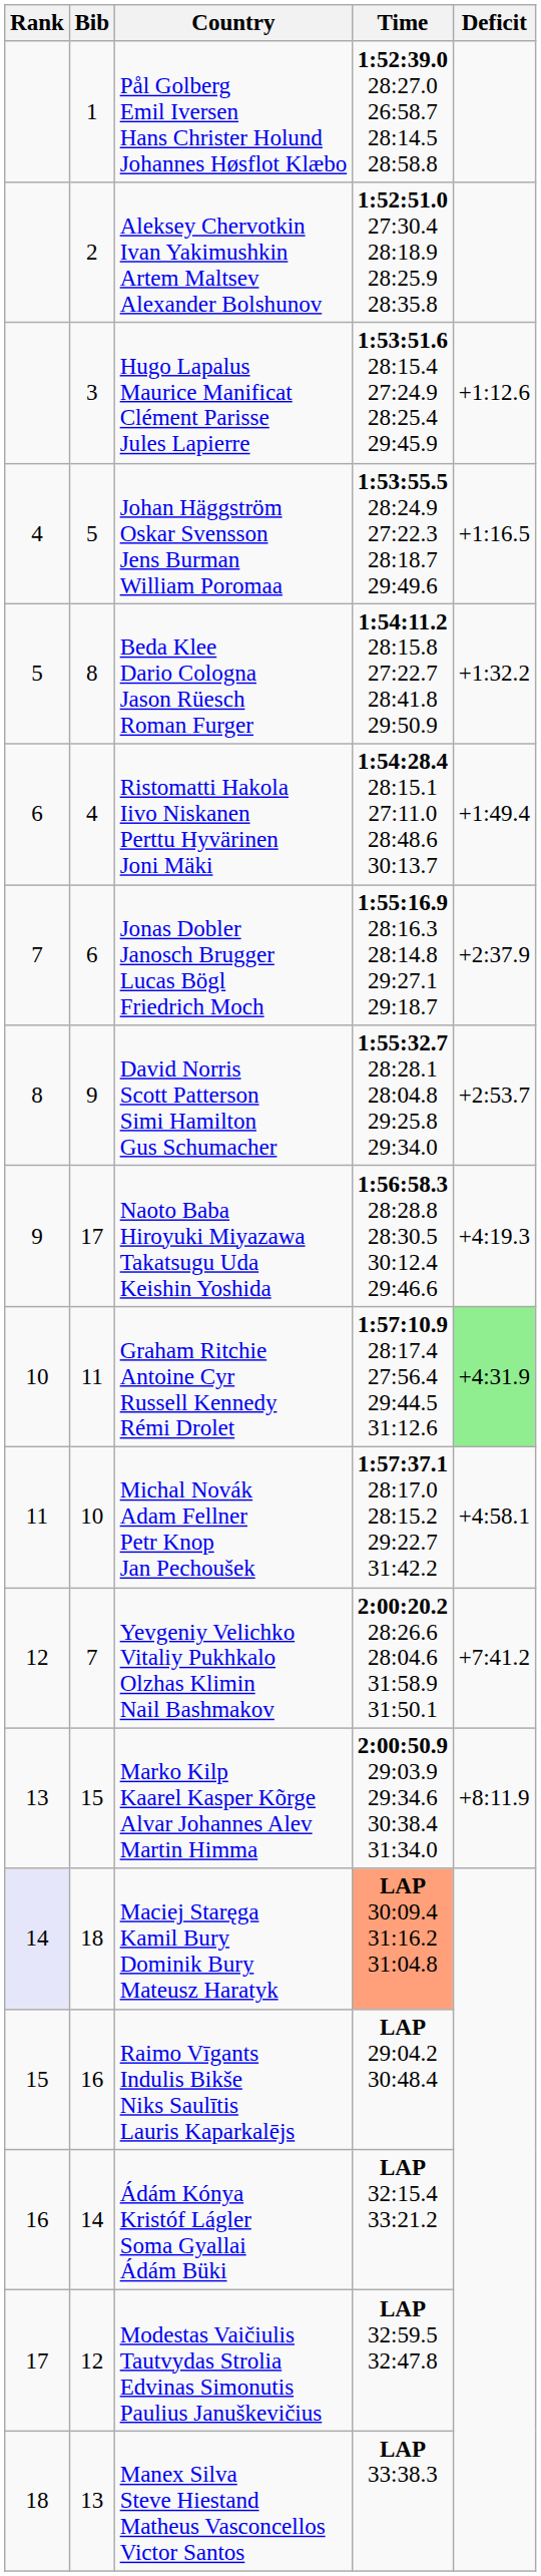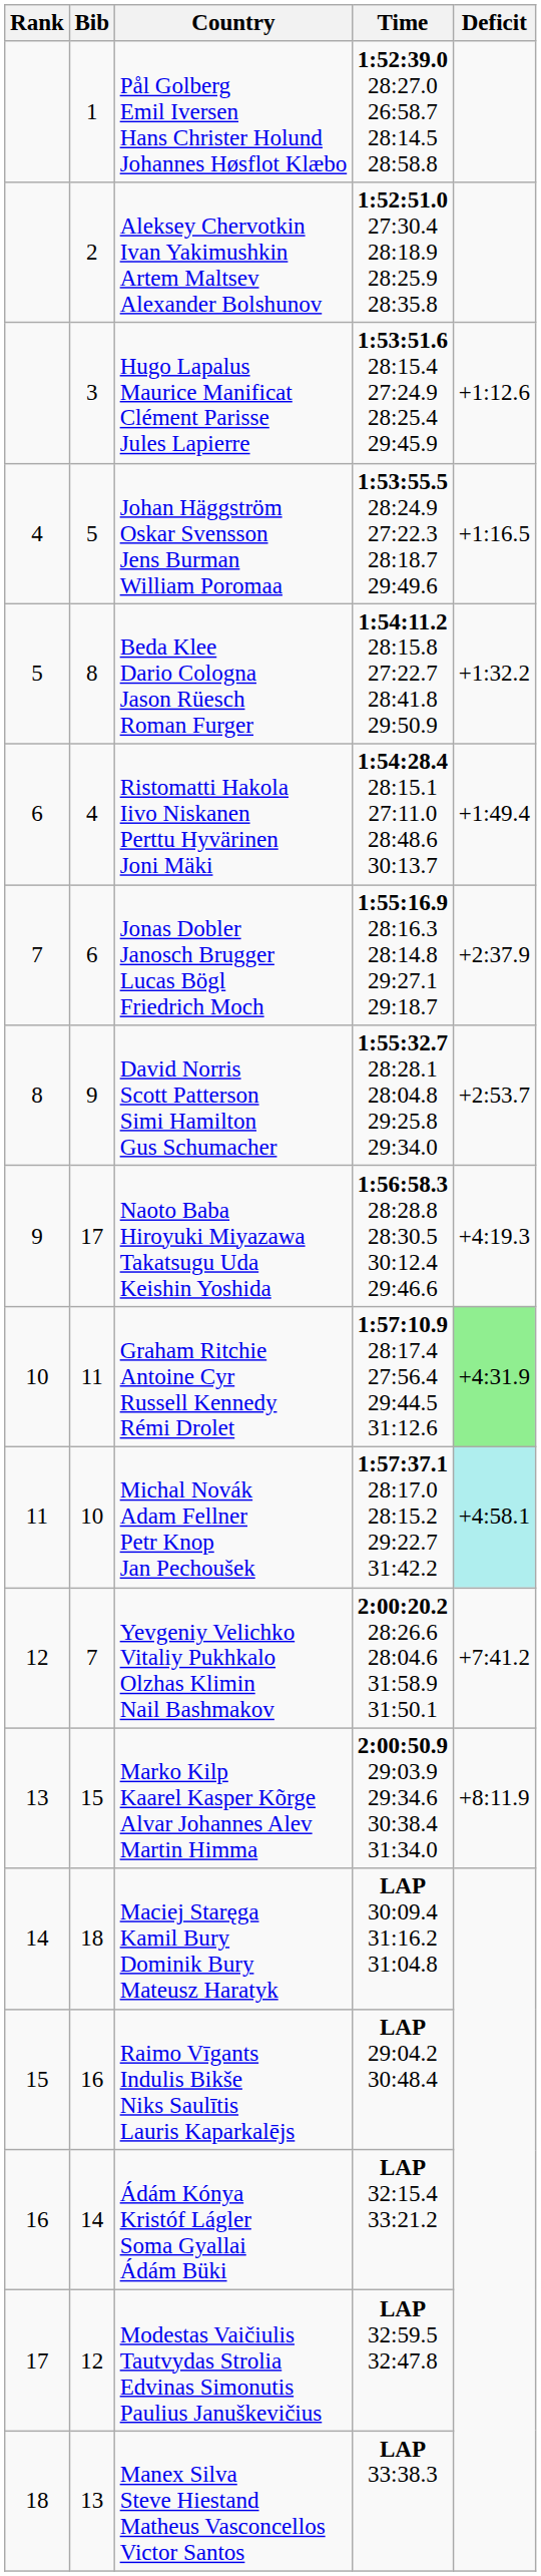Michal Novák Adam Fellner Petr Knop Jan Pechoušek | Deficit: no background -> paleturquoise background
Maciej Staręga Kamil Bury Dominik Bury Mateusz Haratyk | Rank: lavender background -> no background
Maciej Staręga Kamil Bury Dominik Bury Mateusz Haratyk | Time: lightsalmon background -> no background
